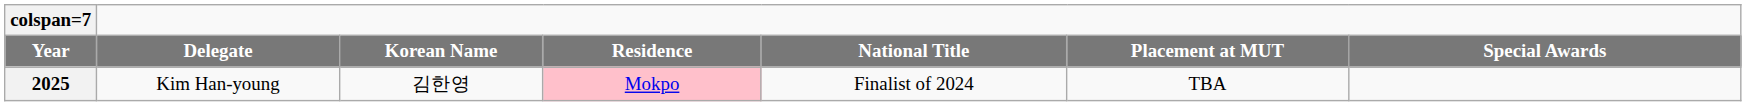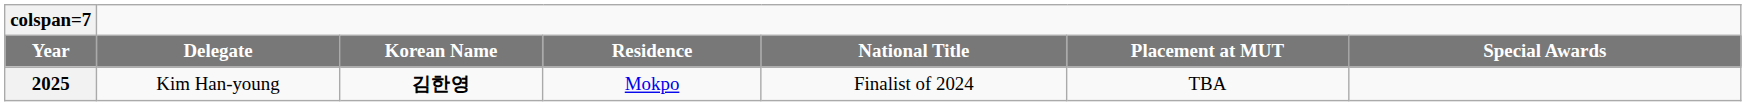2025 | Korean Name: normal -> bold
2025 | Residence: pink background -> no background
